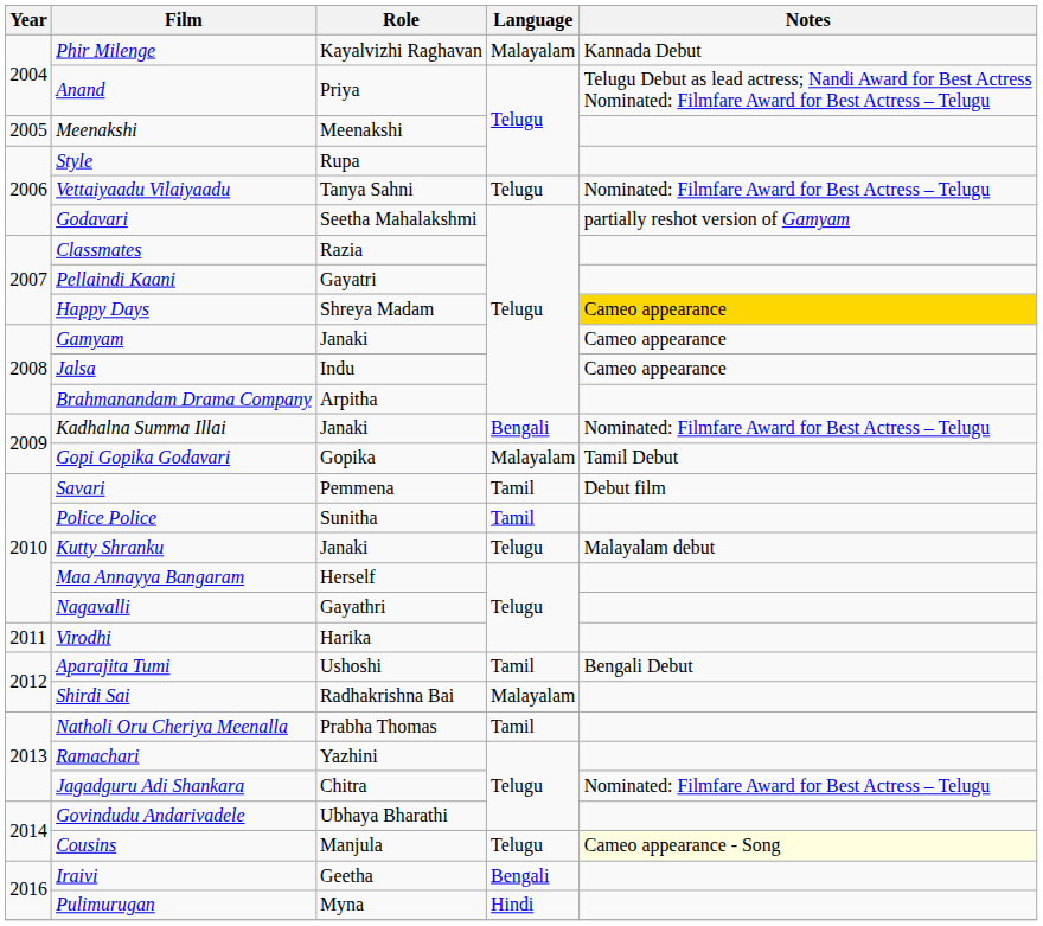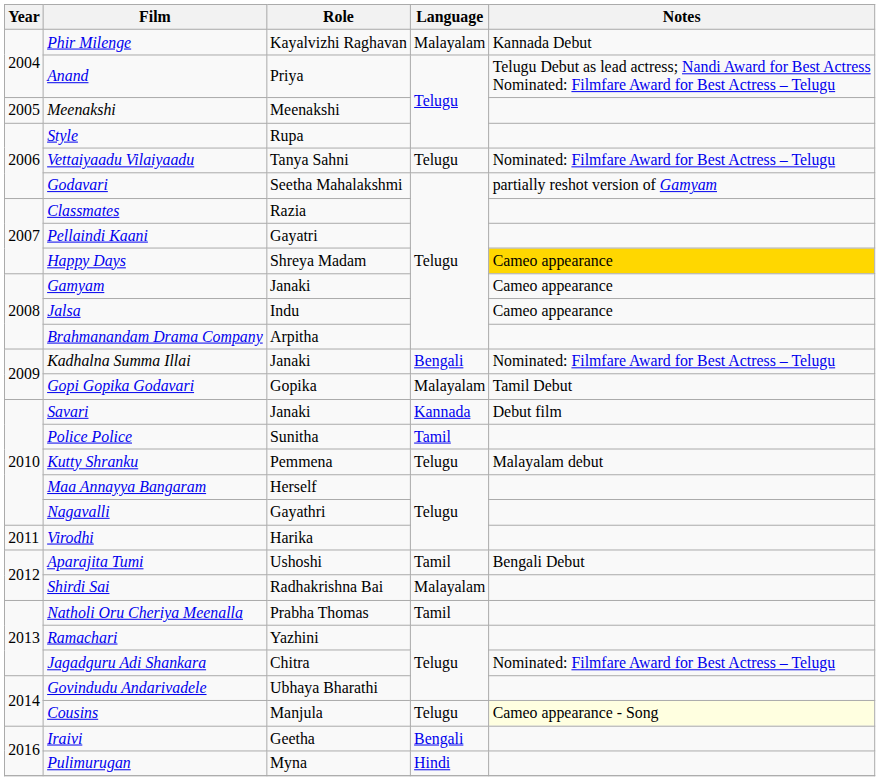Savari | Role: Pemmena -> Janaki
Savari | Language: Tamil -> Kannada
Kutty Shranku | Role: Janaki -> Pemmena
